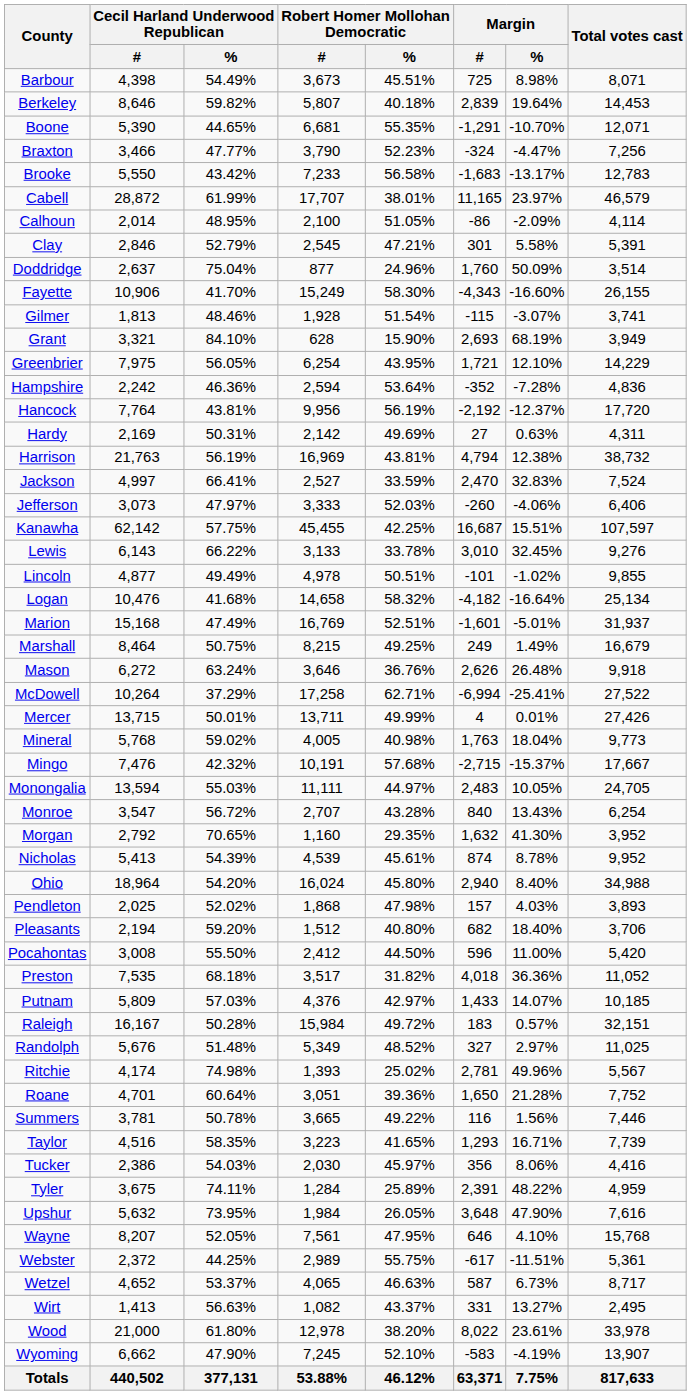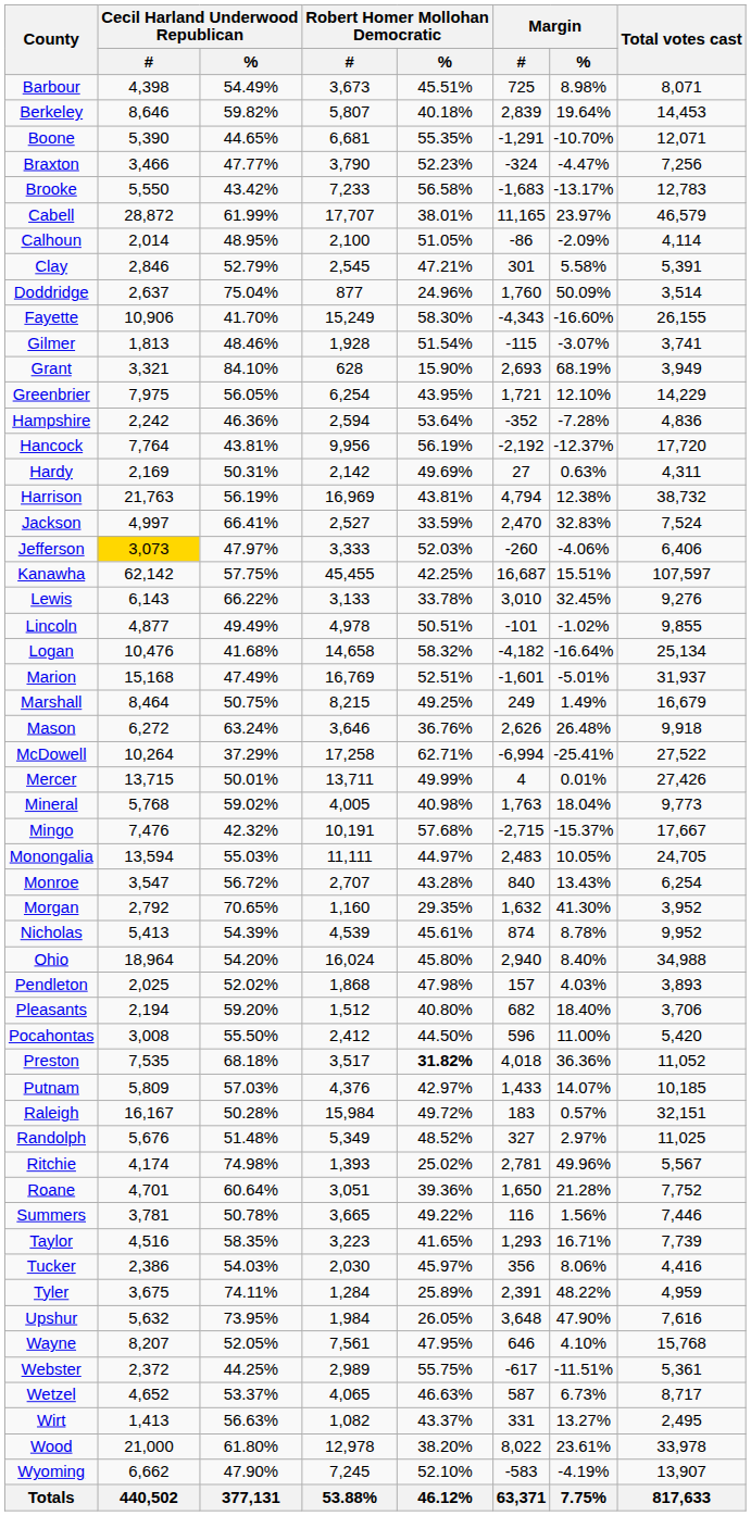Jefferson | Cecil Harland Underwood Republican / #: no background -> gold background
Preston | Robert Homer Mollohan Democratic / %: normal -> bold
